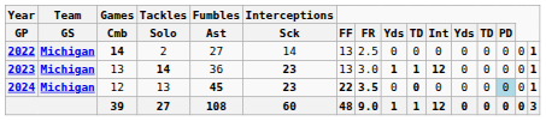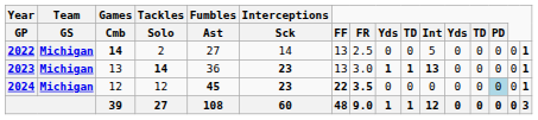2022 | Int: 0 -> 5
2023 | Int: 12 -> 13
2024 | Tackles / Solo: 13 -> 12
2024 | column 10: bold -> normal
